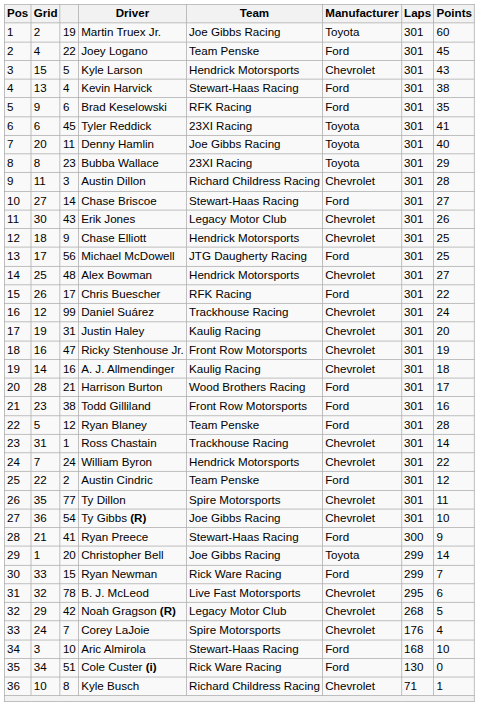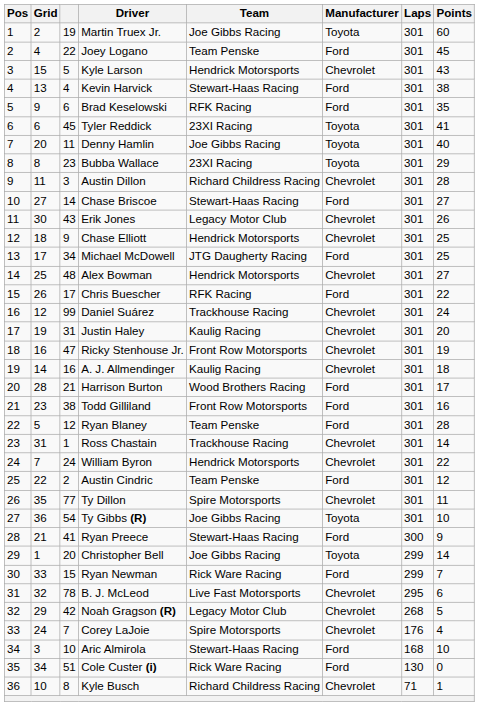Michael McDowell | column 3: 56 -> 34
Ty Gibbs (R) | Manufacturer: Chevrolet -> Toyota
